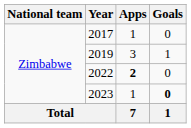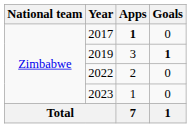2017 | Apps: normal -> bold
2019 | Goals: normal -> bold
2022 | Apps: bold -> normal
2023 | Goals: bold -> normal
